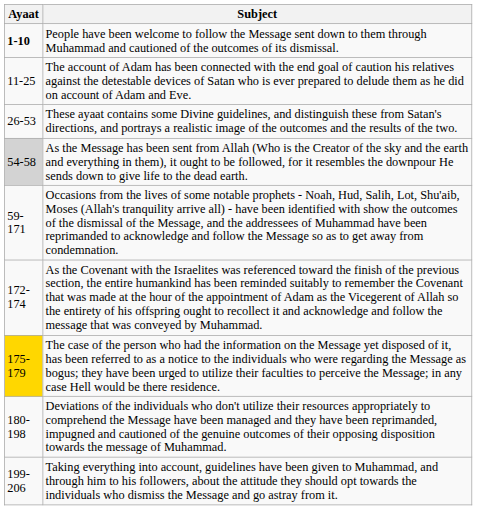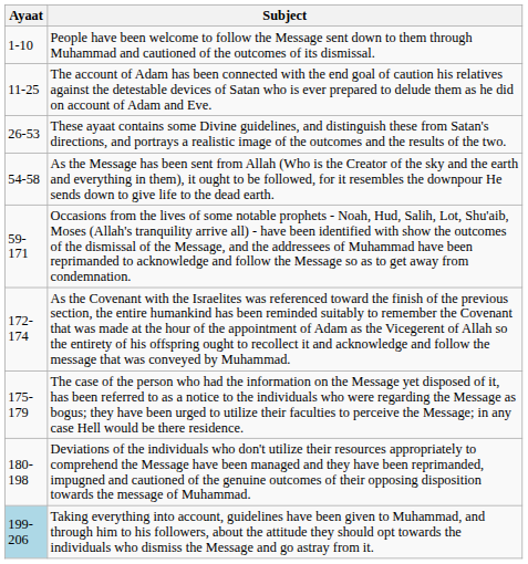row 2 | Ayaat: bold -> normal
row 5 | Ayaat: lightgrey background -> no background
row 8 | Ayaat: gold background -> no background
row 10 | Ayaat: no background -> lightblue background
